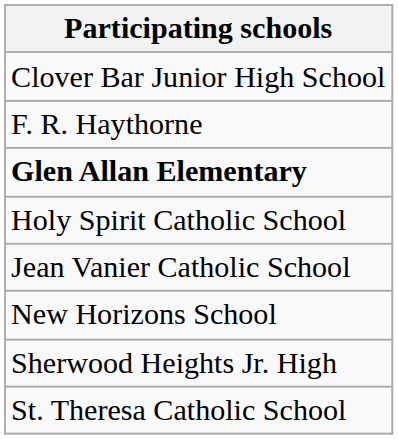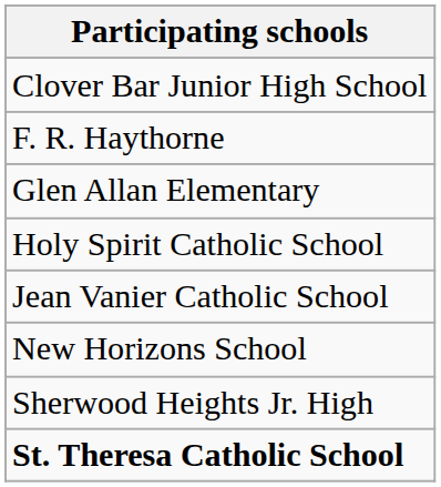row 4 | column 1: bold -> normal
row 9 | column 1: normal -> bold
